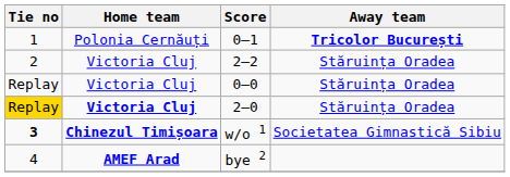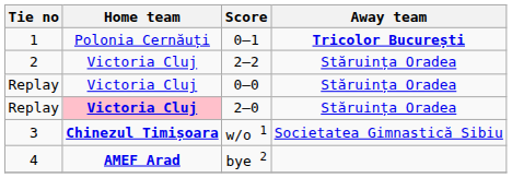2–0 | Tie no: gold background -> no background
2–0 | Home team: no background -> pink background
w/o 1 | Tie no: bold -> normal
